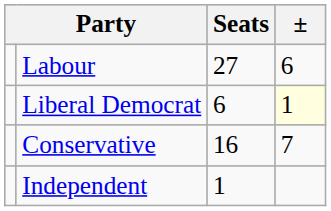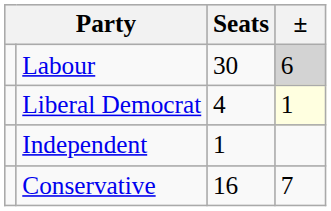Labour | Seats: 27 -> 30
Labour | ±: no background -> lightgrey background
Liberal Democrat | Seats: 6 -> 4
rows swapped: Conservative <-> Independent
